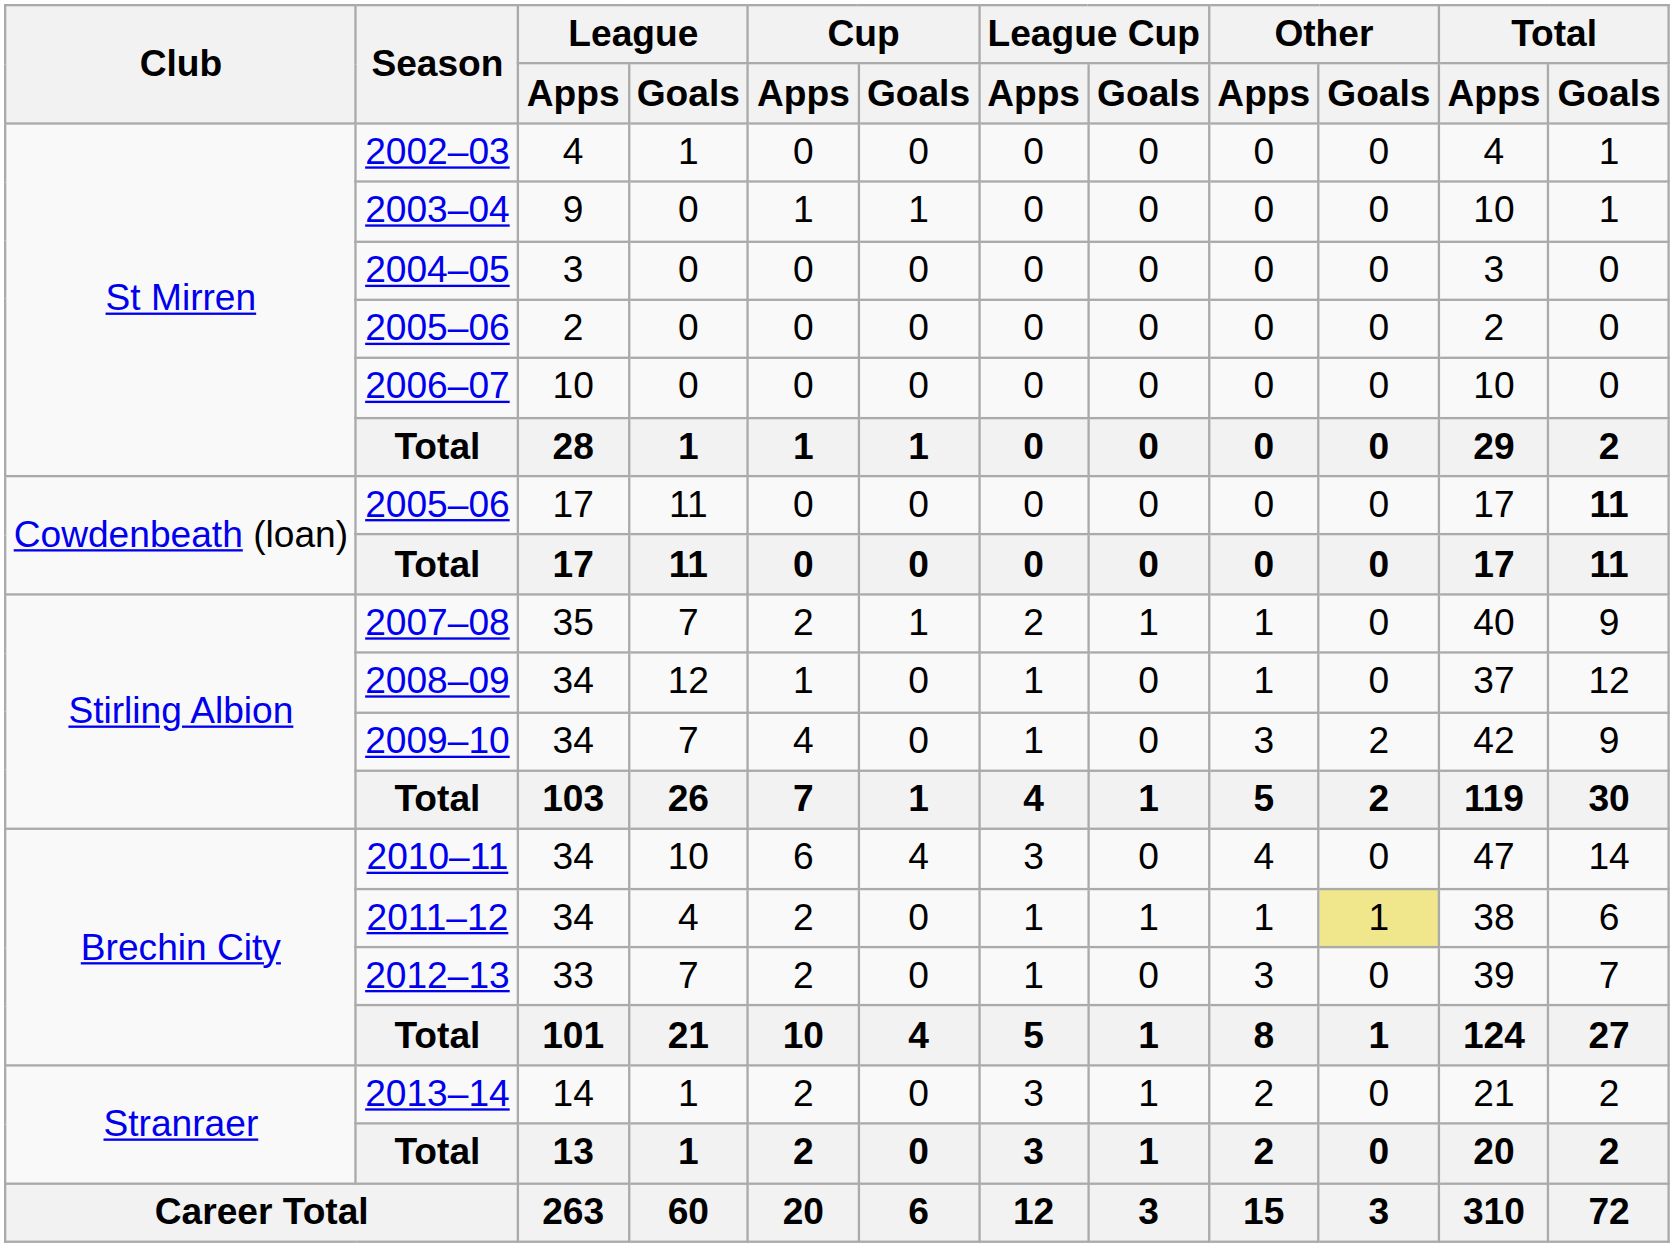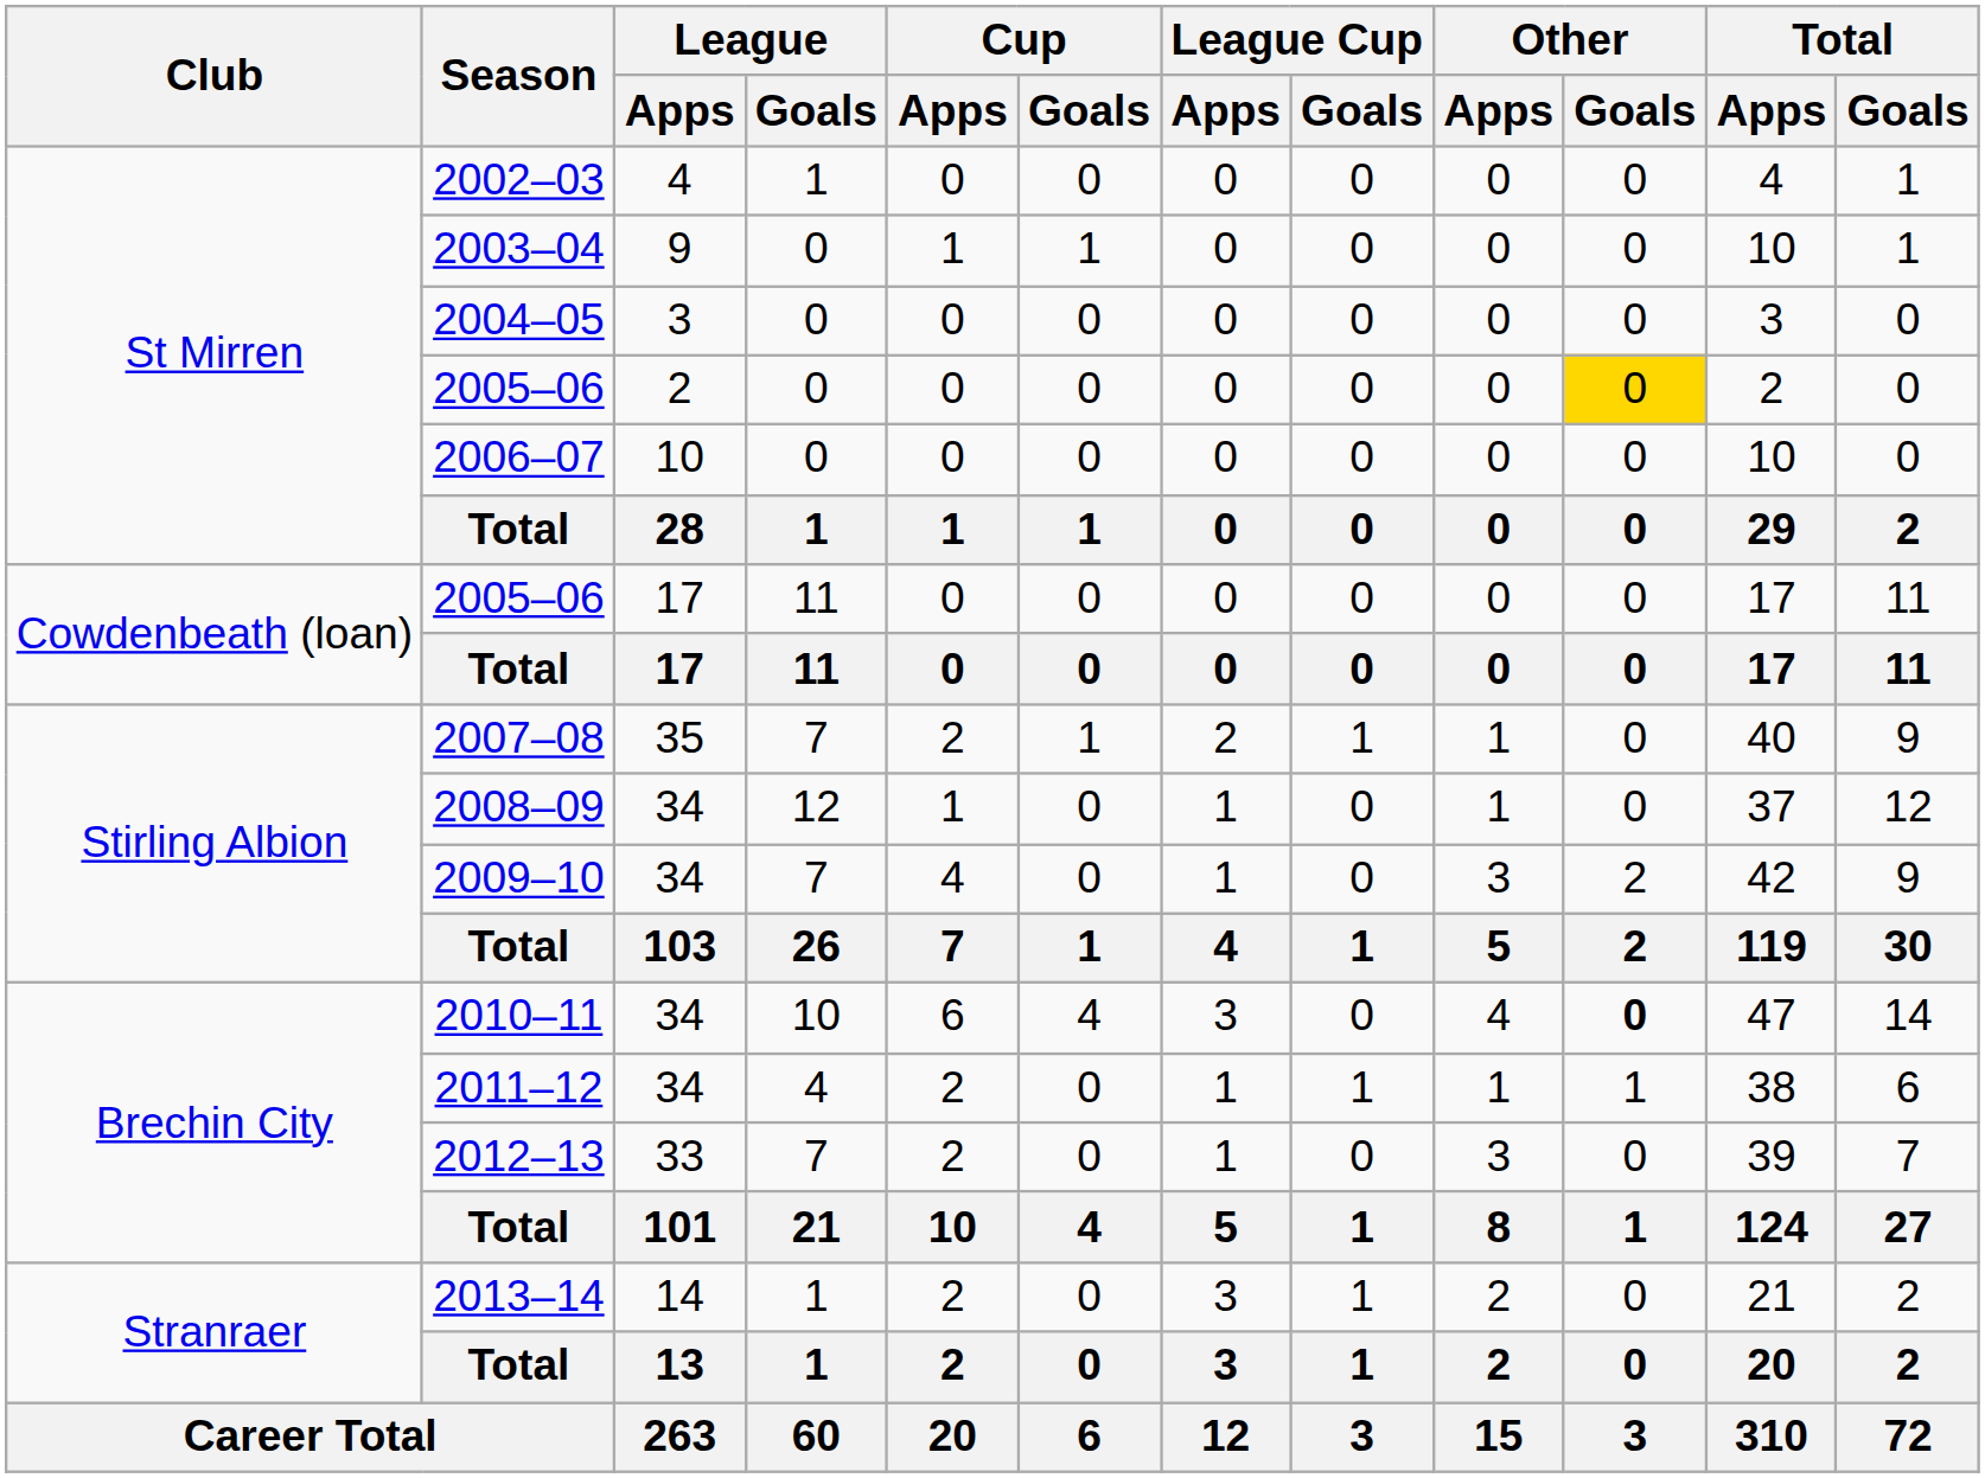2005–06 / 2 | Other / Goals: no background -> gold background
2005–06 / 17 | Total / Goals: bold -> normal
2010–11 | Other / Goals: normal -> bold
2011–12 | Other / Goals: khaki background -> no background
